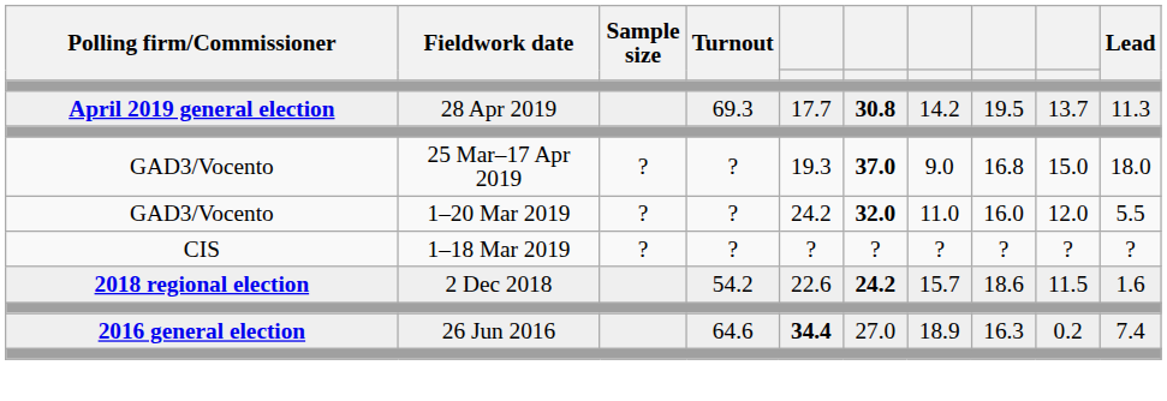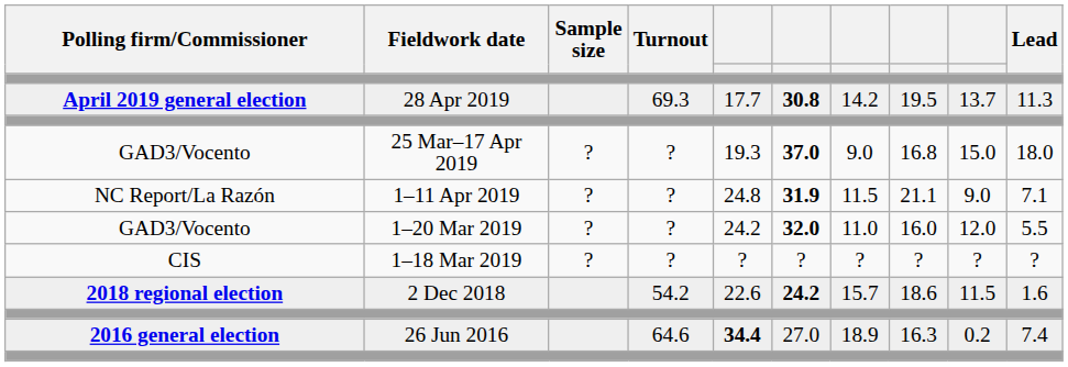+ row: NC Report/La Razón | 1–11 Apr 2019 | ? | ? | 24.8 | 31.9 | 11.5 | 21.1 | 9.0 | 7.1
